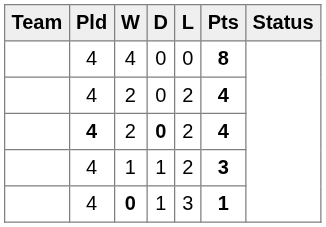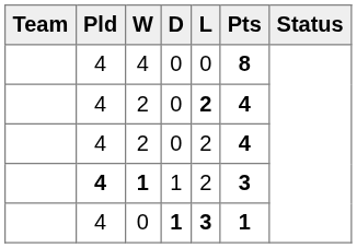row 3 | L: normal -> bold
row 4 | Pld: bold -> normal
row 4 | D: bold -> normal
row 5 | Pld: normal -> bold
row 5 | W: normal -> bold
row 6 | W: bold -> normal
row 6 | D: normal -> bold
row 6 | L: normal -> bold
